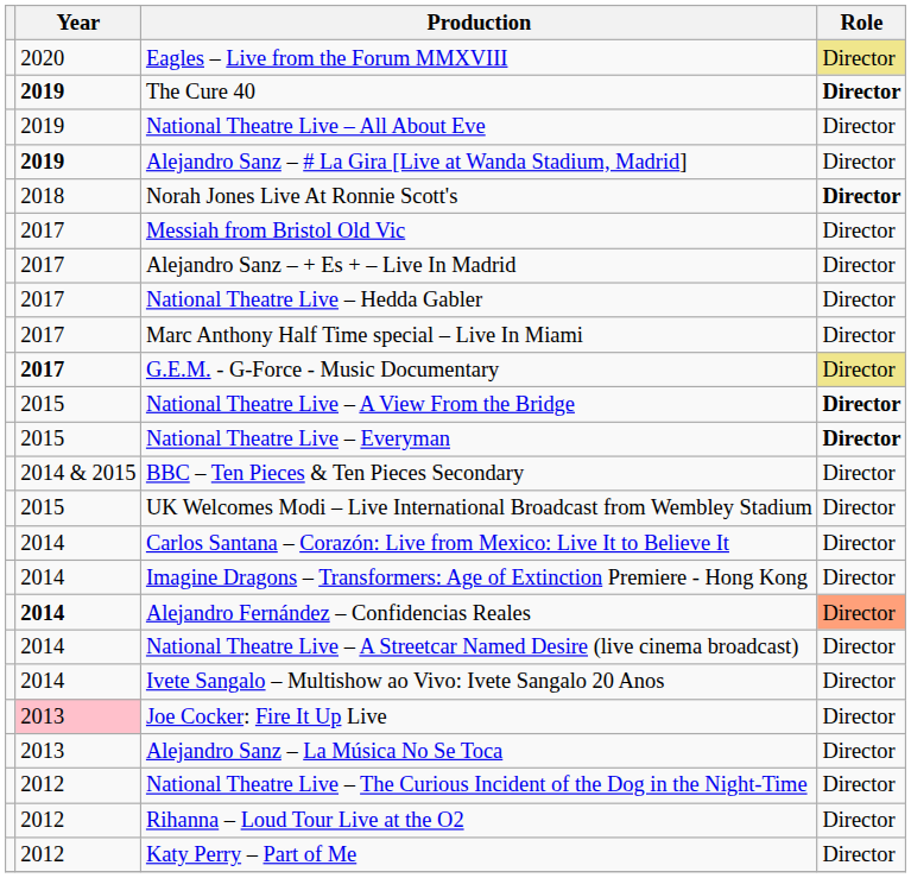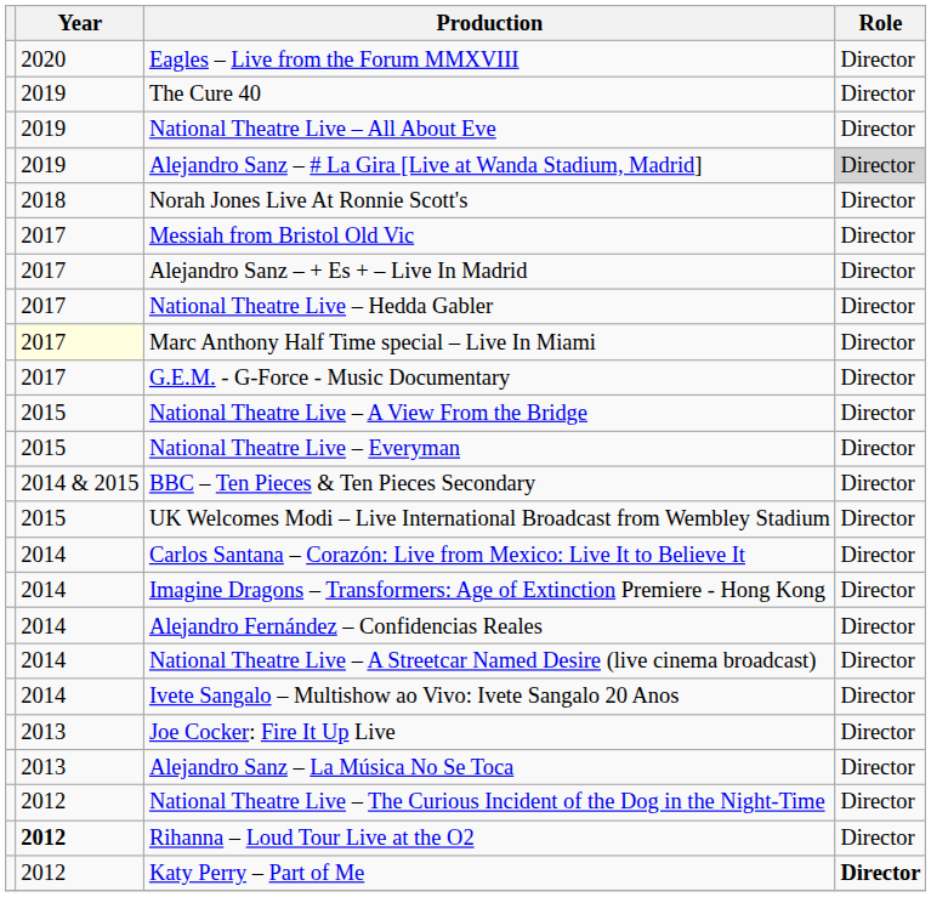Eagles – Live from the Forum MMXVIII | Role: khaki background -> no background
The Cure 40 | Year: bold -> normal
The Cure 40 | Role: bold -> normal
Alejandro Sanz – # La Gira [Live at Wanda Stadium, Madrid] | Year: bold -> normal
Alejandro Sanz – # La Gira [Live at Wanda Stadium, Madrid] | Role: no background -> lightgrey background
Norah Jones Live At Ronnie Scott's | Role: bold -> normal
Marc Anthony Half Time special – Live In Miami | Year: no background -> lightyellow background
G.E.M. - G-Force - Music Documentary | Year: bold -> normal
G.E.M. - G-Force - Music Documentary | Role: khaki background -> no background
National Theatre Live – A View From the Bridge | Role: bold -> normal
National Theatre Live – Everyman | Role: bold -> normal
Alejandro Fernández – Confidencias Reales | Year: bold -> normal
Alejandro Fernández – Confidencias Reales | Role: lightsalmon background -> no background
Joe Cocker: Fire It Up Live | Year: pink background -> no background
Rihanna – Loud Tour Live at the O2 | Year: normal -> bold
Katy Perry – Part of Me | Role: normal -> bold
